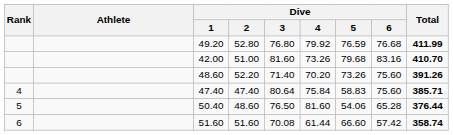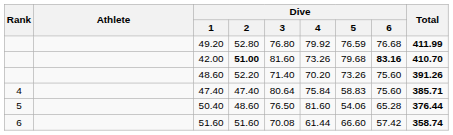42.00 | Dive / 2: normal -> bold
42.00 | Dive / 6: normal -> bold
